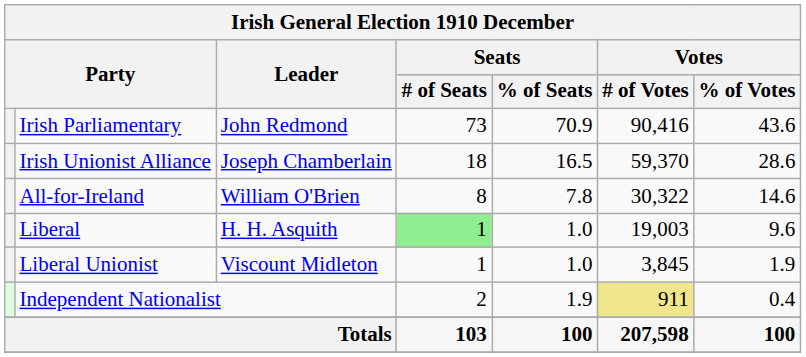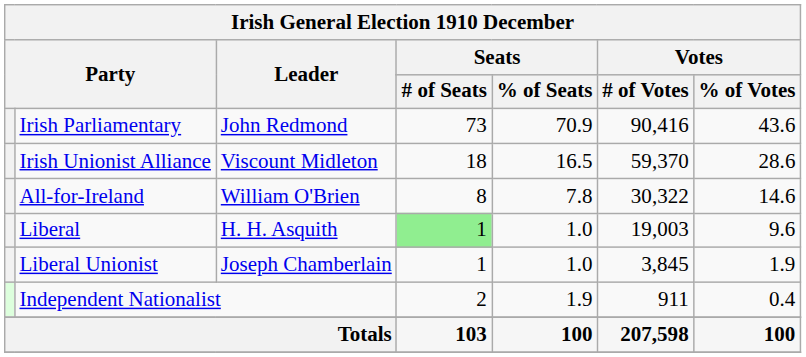Irish Unionist Alliance | Leader: Joseph Chamberlain -> Viscount Midleton
Liberal Unionist | Leader: Viscount Midleton -> Joseph Chamberlain
Independent Nationalist | Votes / # of Votes: khaki background -> no background
